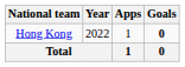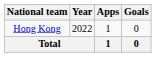Hong Kong | Goals: bold -> normal
